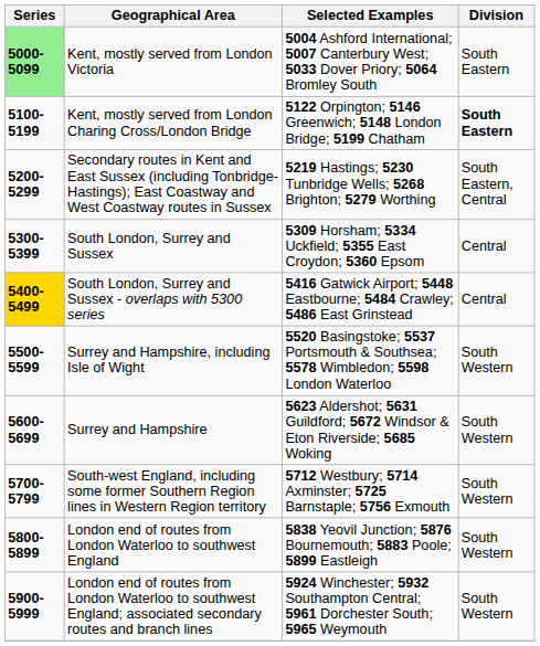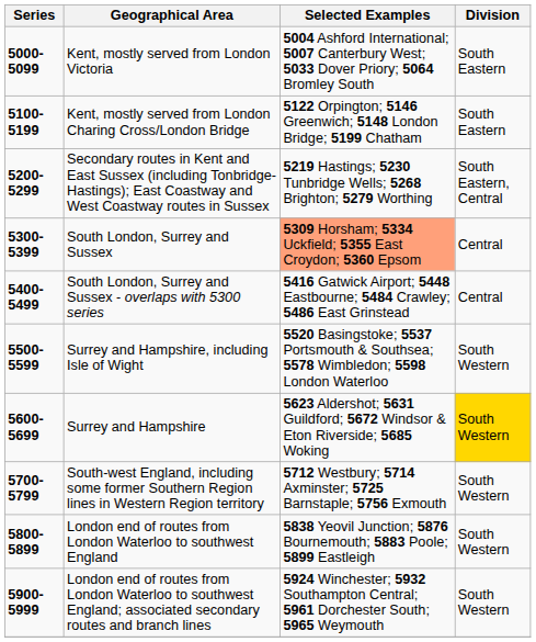Kent, mostly served from London Victoria | Series: lightgreen background -> no background
Kent, mostly served from London Charing Cross/London Bridge | Division: bold -> normal
South London, Surrey and Sussex | Selected Examples: no background -> lightsalmon background
South London, Surrey and Sussex - overlaps with 5300 series | Series: gold background -> no background
Surrey and Hampshire | Division: no background -> gold background
